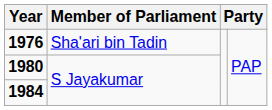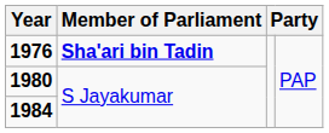1976 | Member of Parliament: normal -> bold
